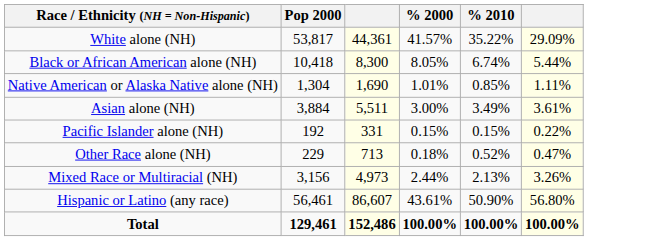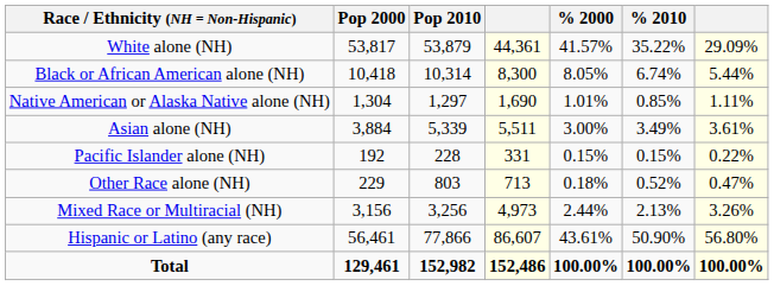+ column: Pop 2010 | 53,879 | 10,314 | 1,297 | 5,339 | 228 | 803 | 3,256 | 77,866 | 152,982
